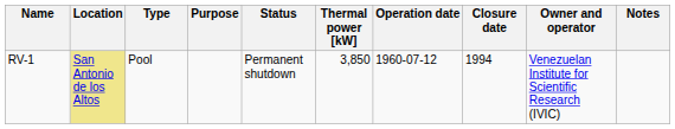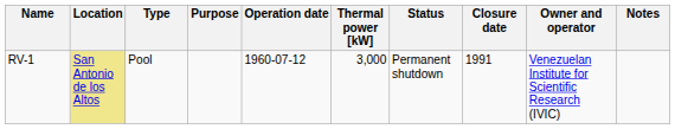columns swapped: Status <-> Operation date
RV-1 | Thermal power [kW]: 3,850 -> 3,000
RV-1 | Closure date: 1994 -> 1991
